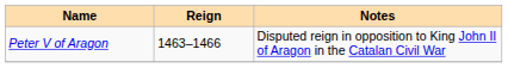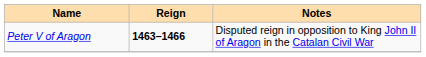Peter V of Aragon | Reign: normal -> bold
